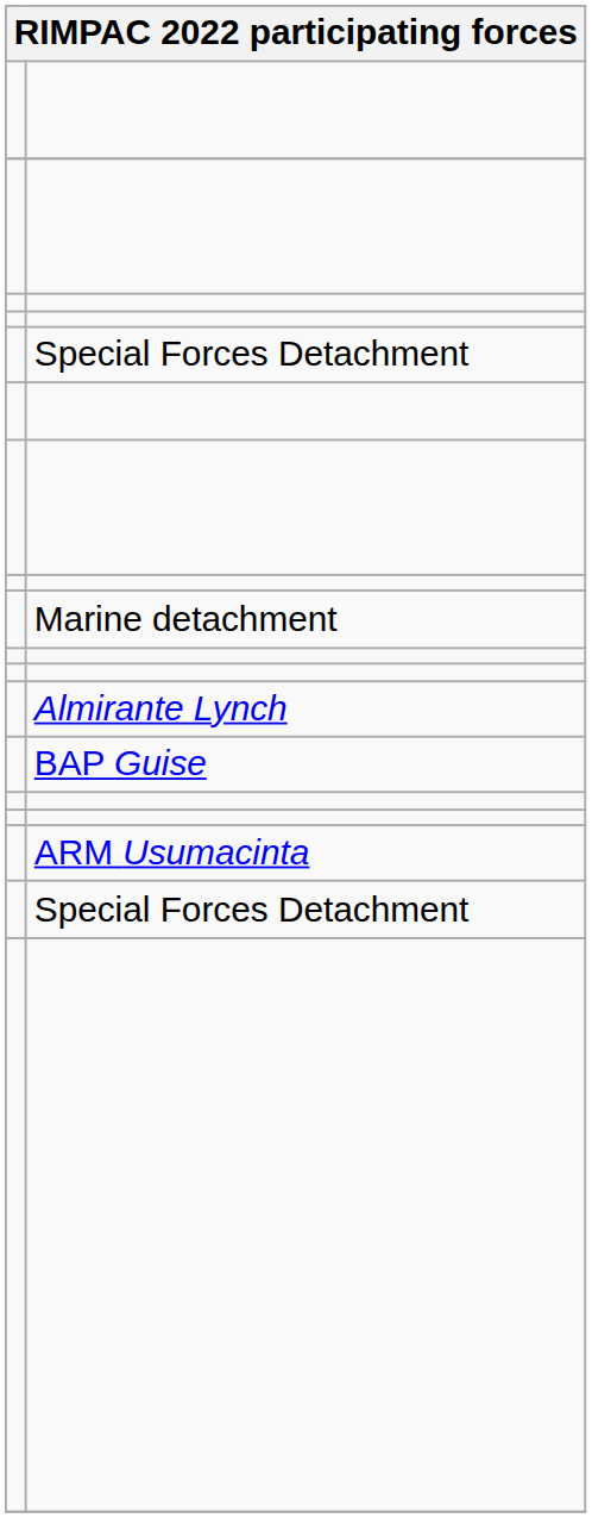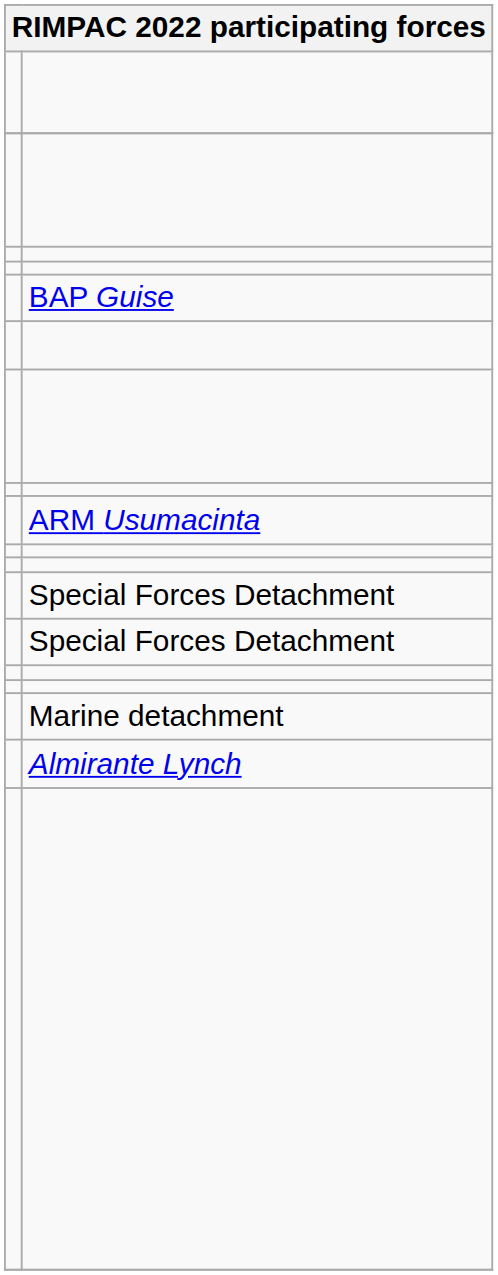row 6 | column 2: Special Forces Detachment -> BAP Guise
row 10 | column 2: Marine detachment -> ARM Usumacinta
row 13 | column 2: Almirante Lynch -> Special Forces Detachment
row 14 | column 2: BAP Guise -> Special Forces Detachment
row 17 | column 2: ARM Usumacinta -> Marine detachment
row 18 | column 2: Special Forces Detachment -> Almirante Lynch
